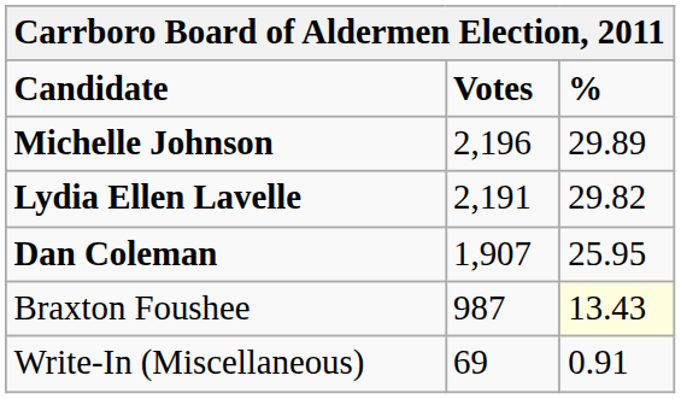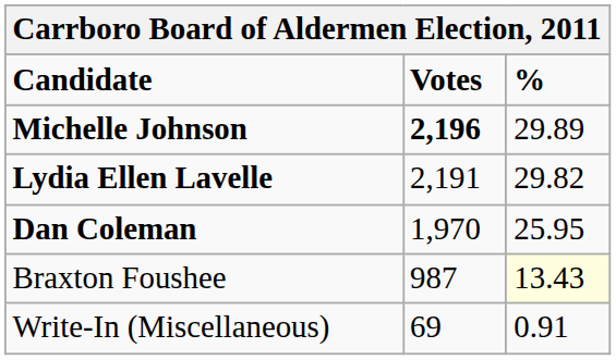Michelle Johnson | Votes: normal -> bold
Dan Coleman | Votes: 1,907 -> 1,970
